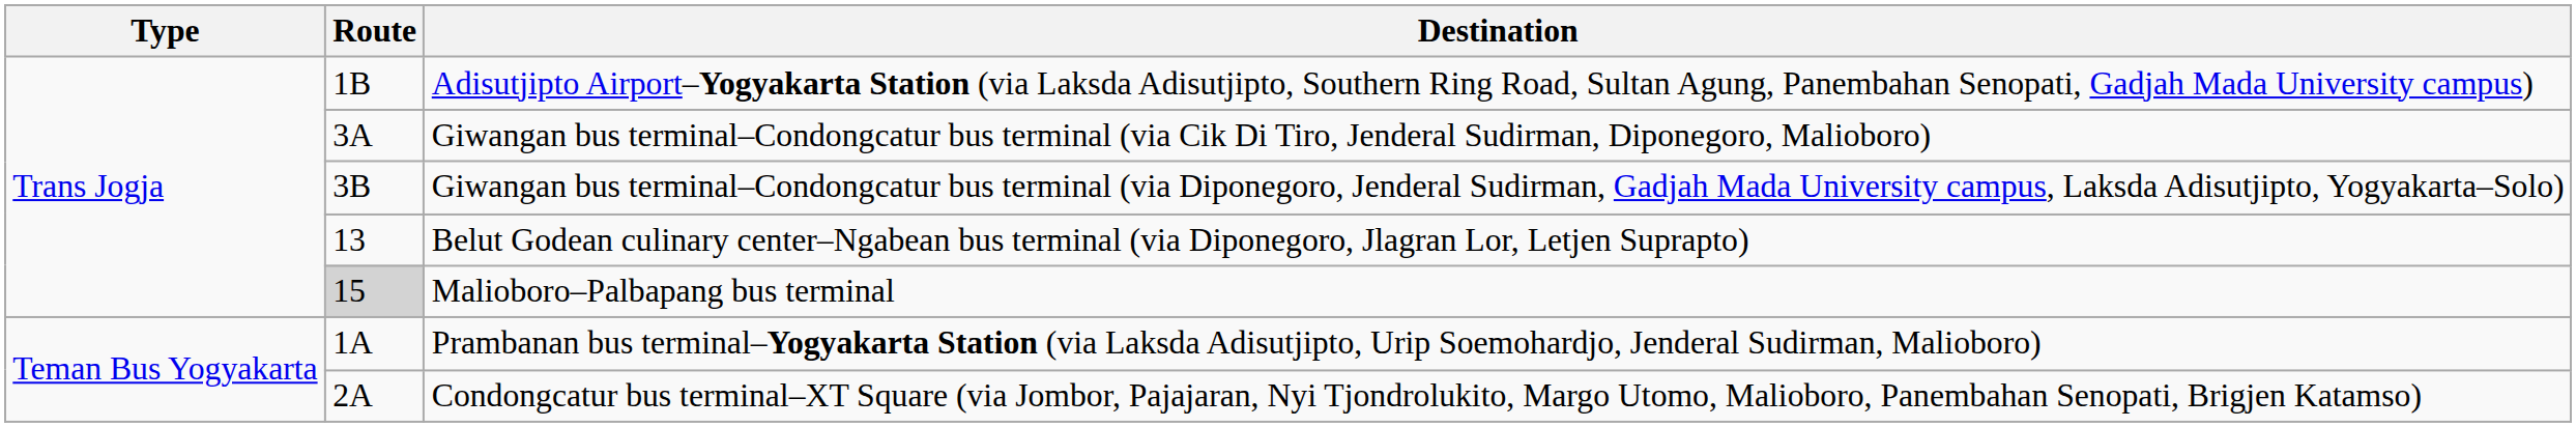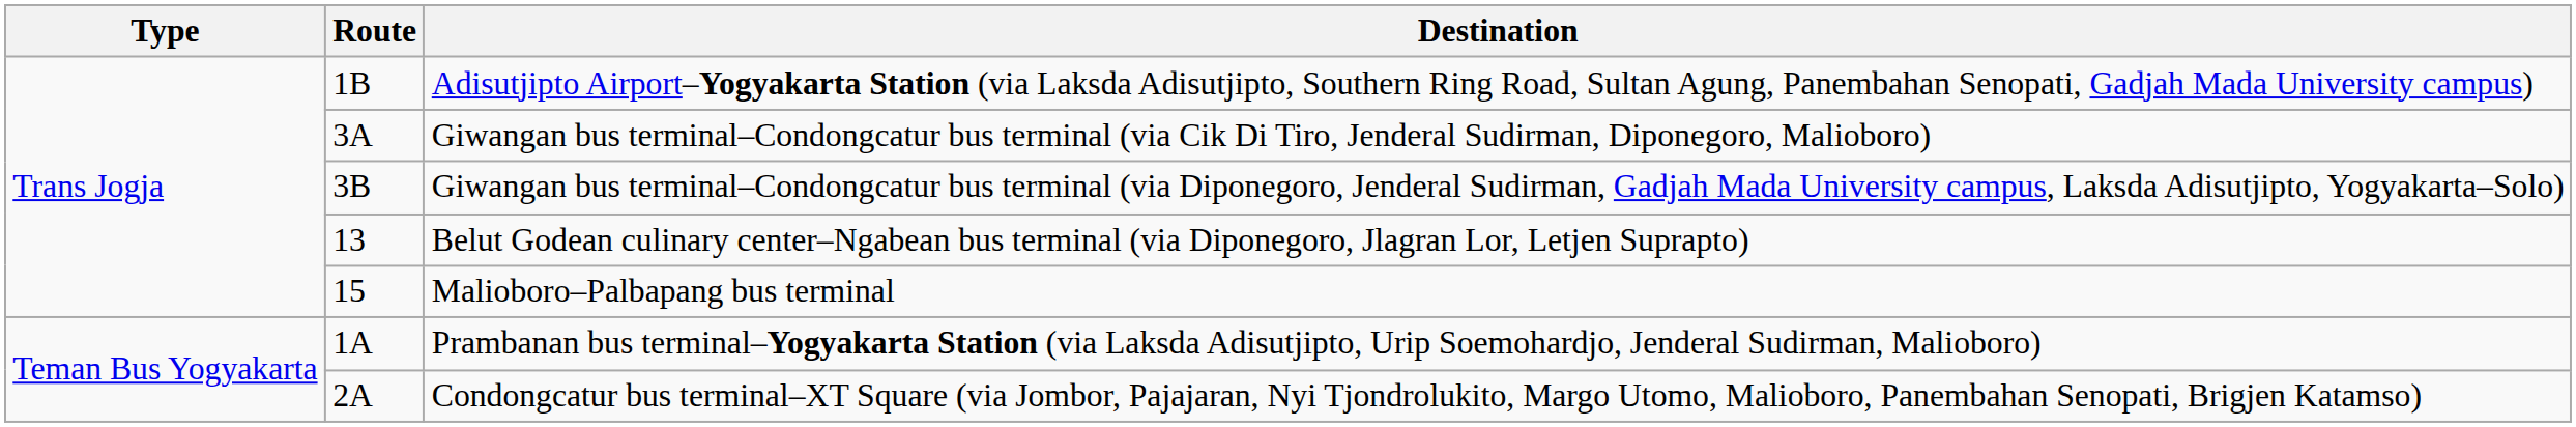Malioboro–Palbapang bus terminal | Route: lightgrey background -> no background
